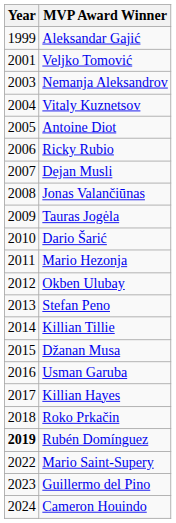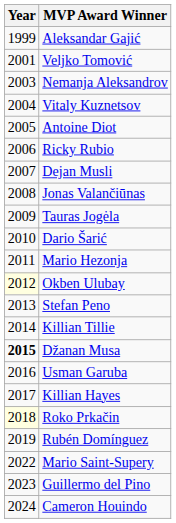Okben Ulubay | Year: no background -> lightyellow background
Džanan Musa | Year: normal -> bold
Roko Prkačin | Year: no background -> lightyellow background
Rubén Domínguez | Year: bold -> normal
